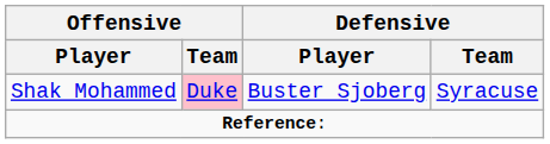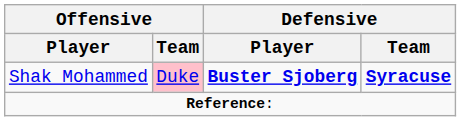Shak Mohammed | Defensive / Player: normal -> bold
Shak Mohammed | Defensive / Team: normal -> bold
